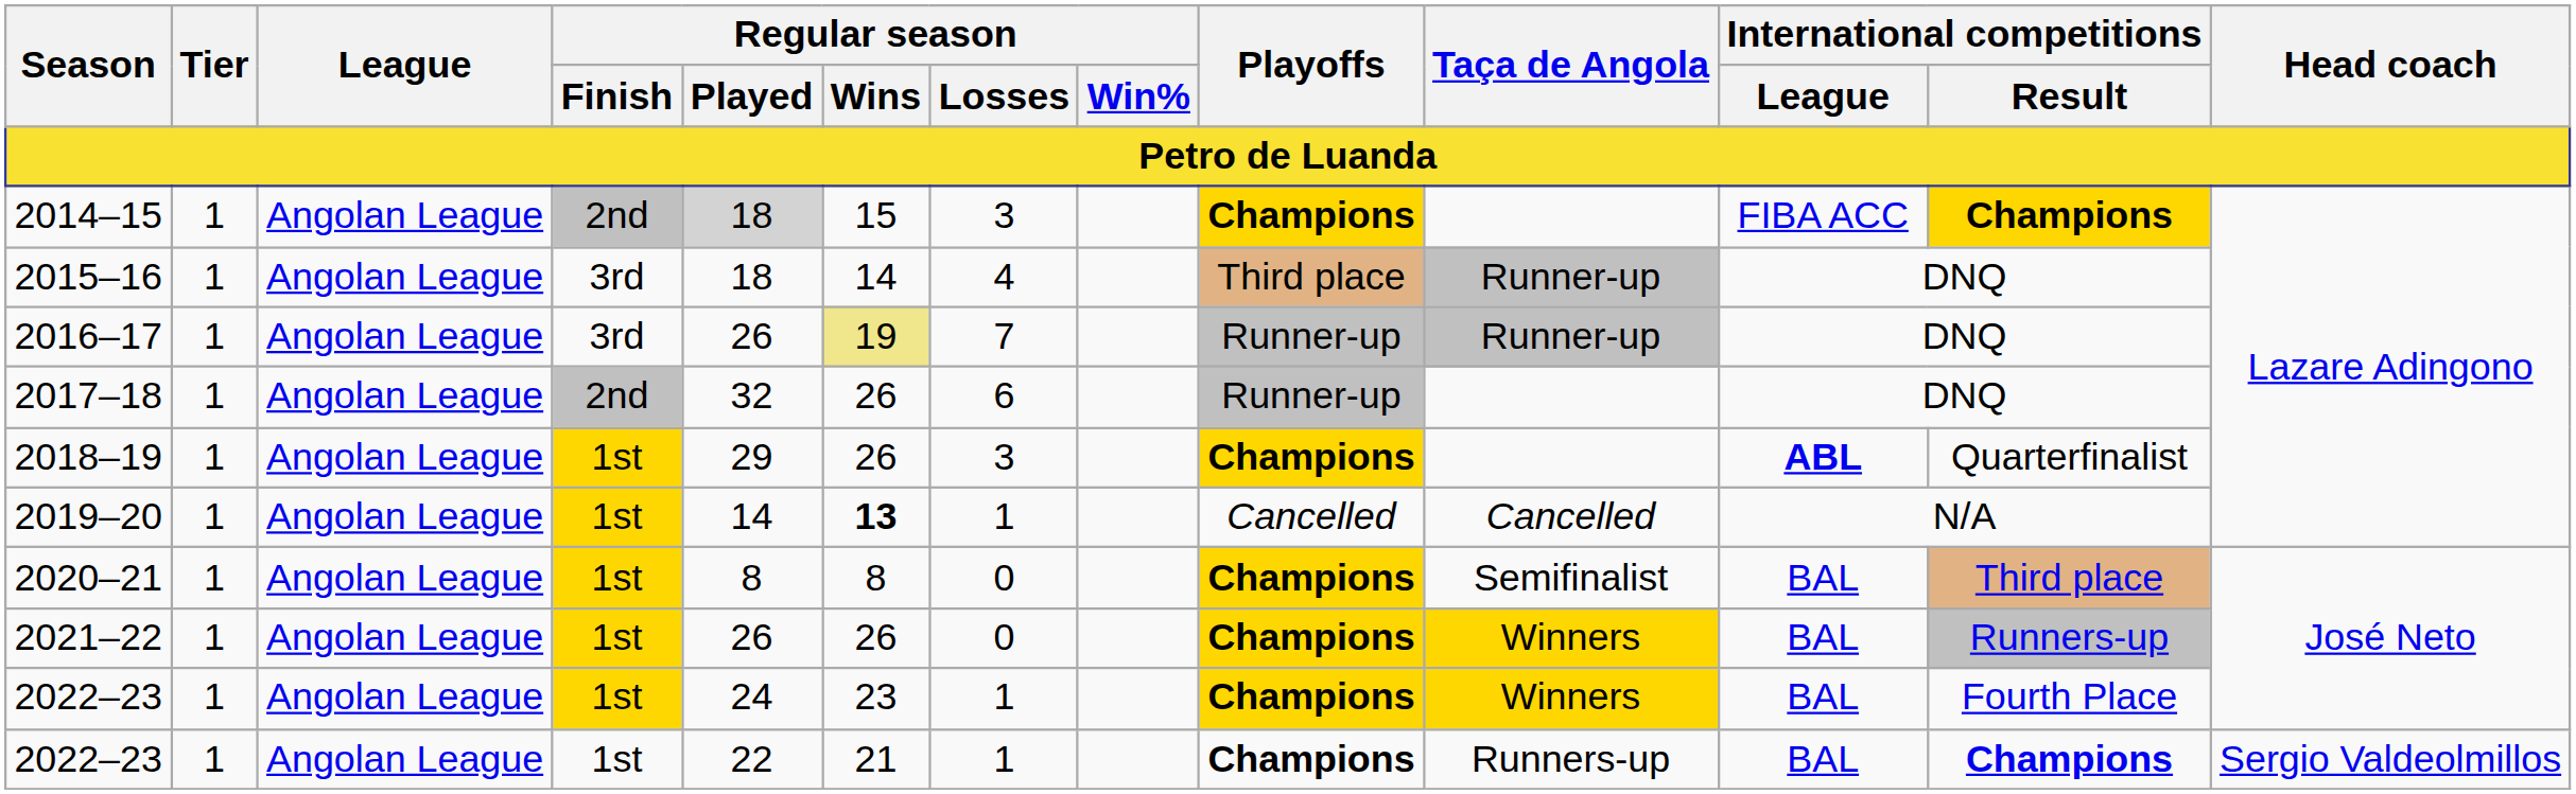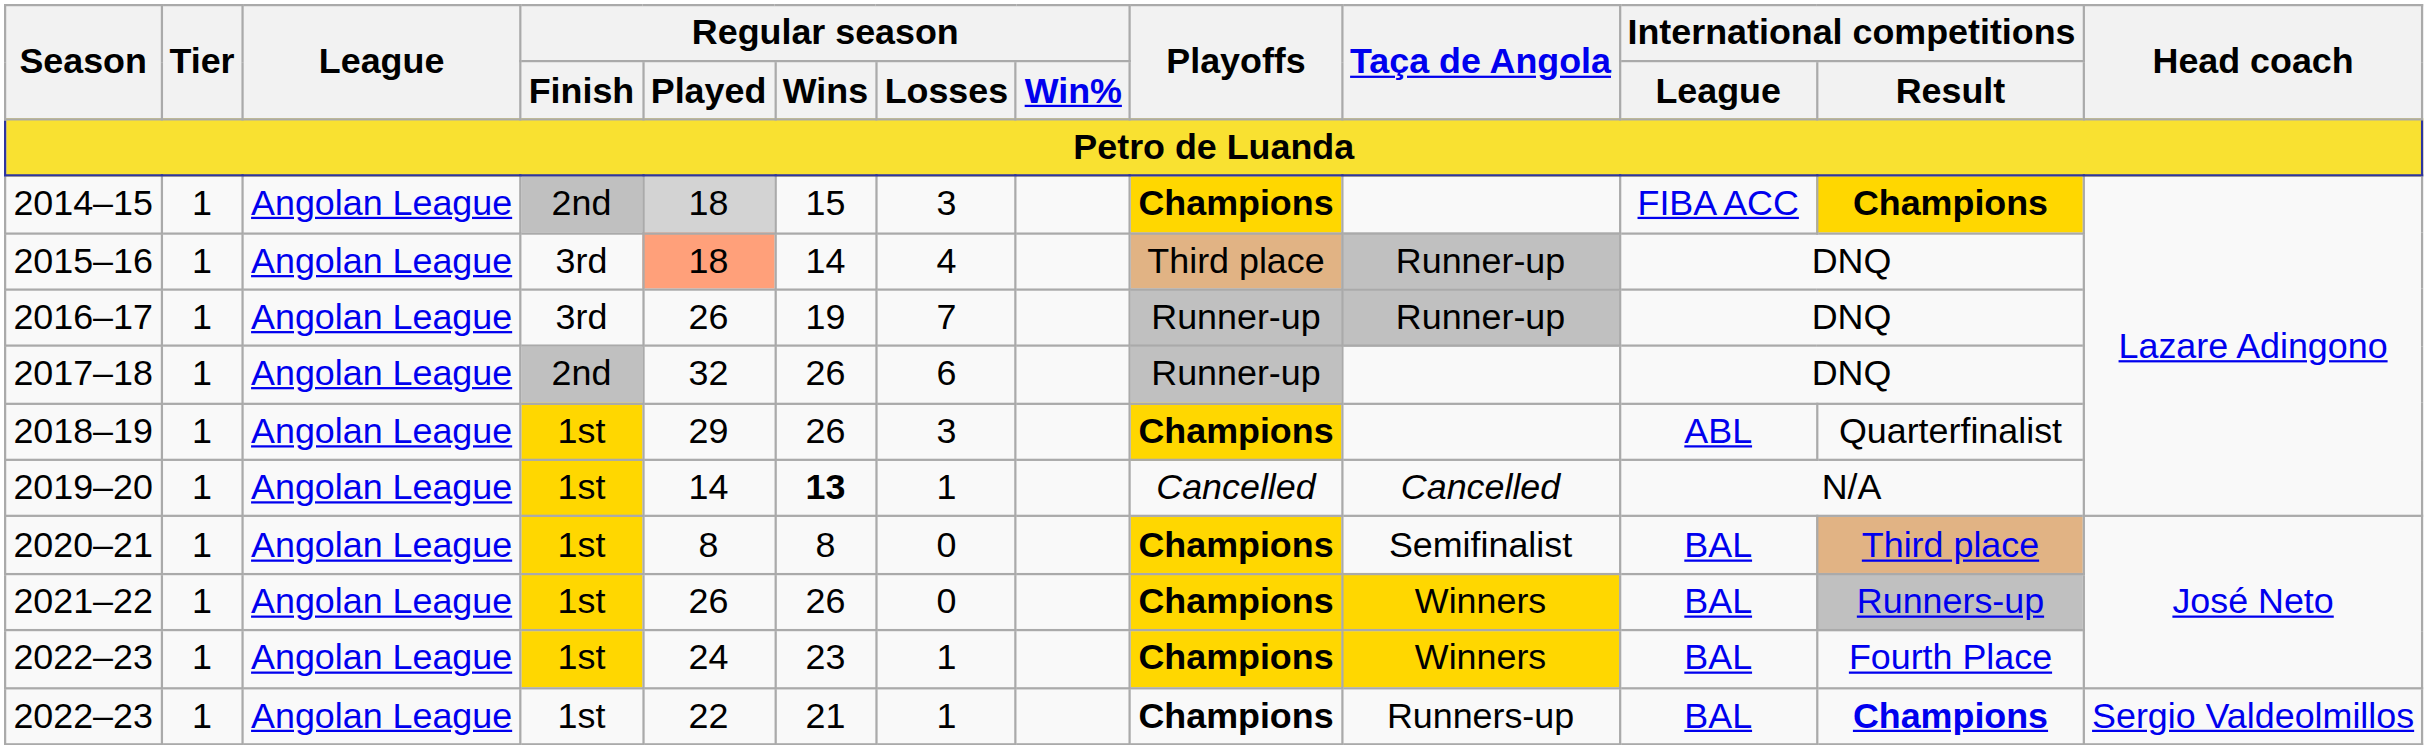2015–16 | Regular season / Played: no background -> lightsalmon background
2016–17 | Regular season / Wins: khaki background -> no background
2018–19 | International competitions / League: bold -> normal
